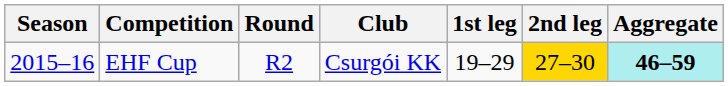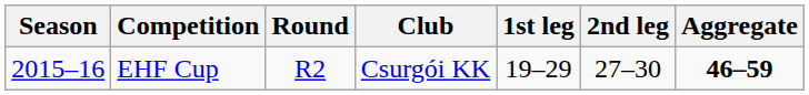EHF Cup | 2nd leg: gold background -> no background
EHF Cup | Aggregate: paleturquoise background -> no background
